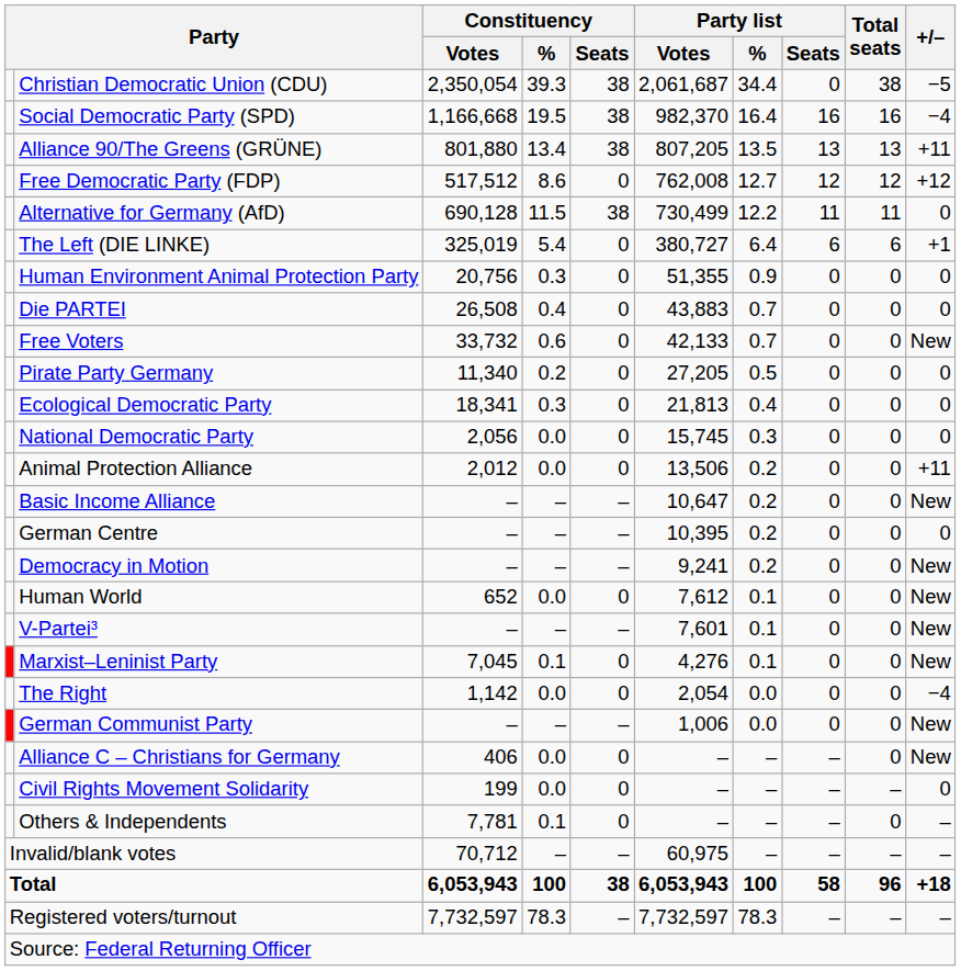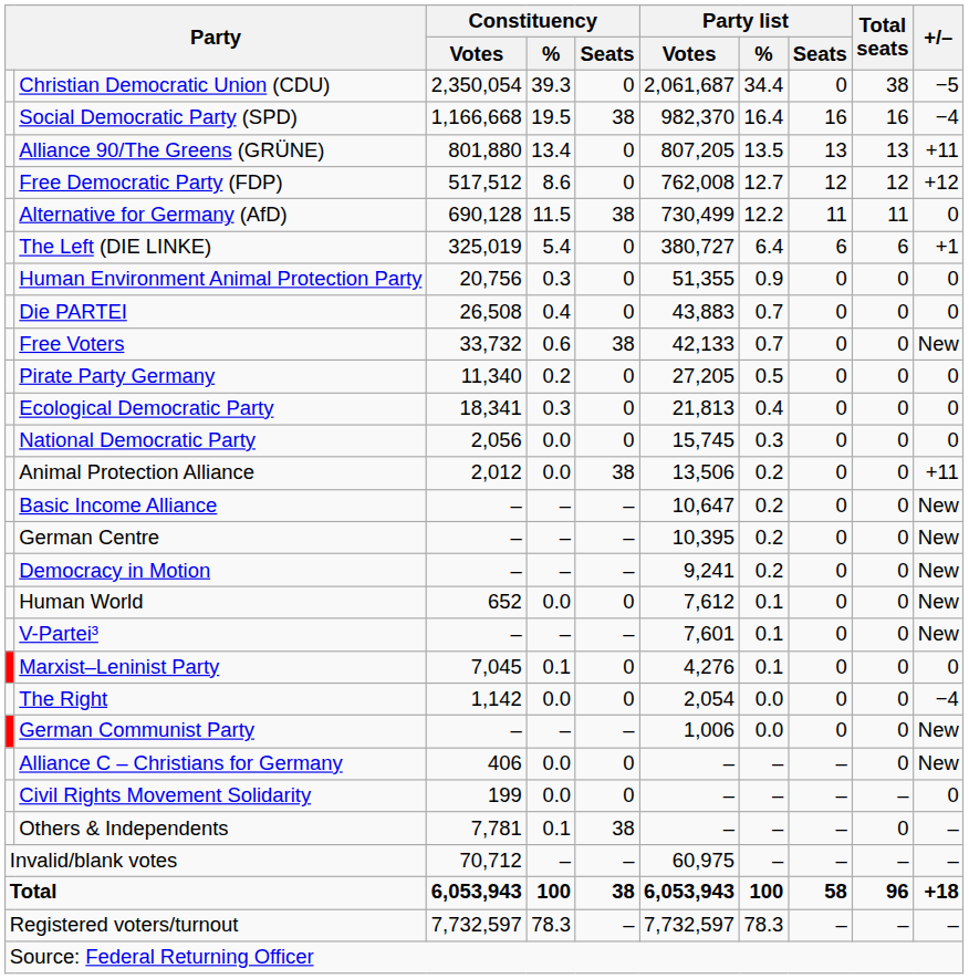Christian Democratic Union (CDU) | Constituency / Seats: 38 -> 0
Alliance 90/The Greens (GRÜNE) | Constituency / Seats: 38 -> 0
Free Voters | Constituency / Seats: 0 -> 38
Animal Protection Alliance | Constituency / Seats: 0 -> 38
German Centre | +/–: 0 -> New
Marxist–Leninist Party | +/–: New -> 0
Others & Independents | Constituency / Seats: 0 -> 38
